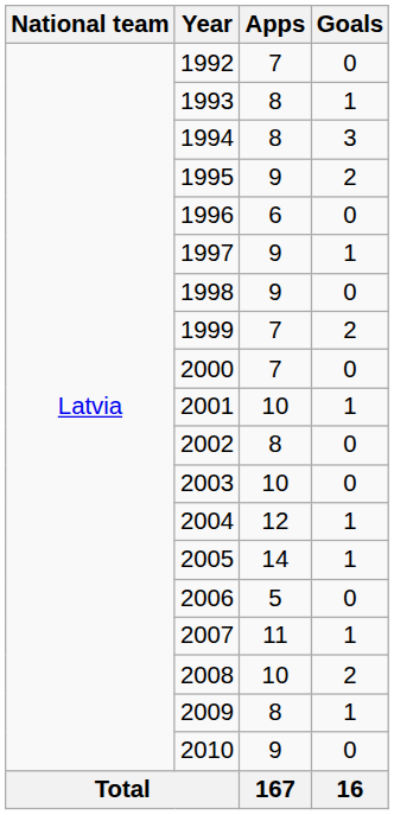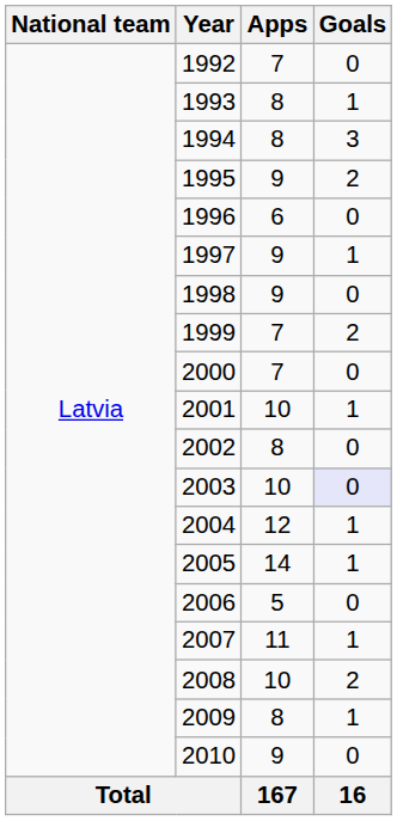2003 | Goals: no background -> lavender background
